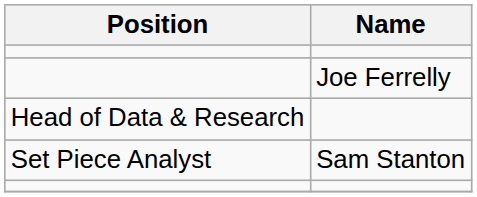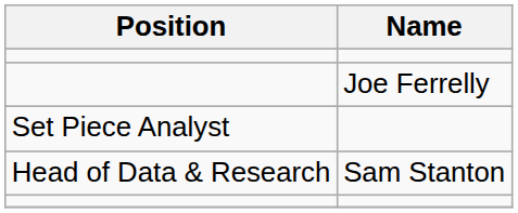row 4 | Position: Head of Data & Research -> Set Piece Analyst
row 5 | Position: Set Piece Analyst -> Head of Data & Research
